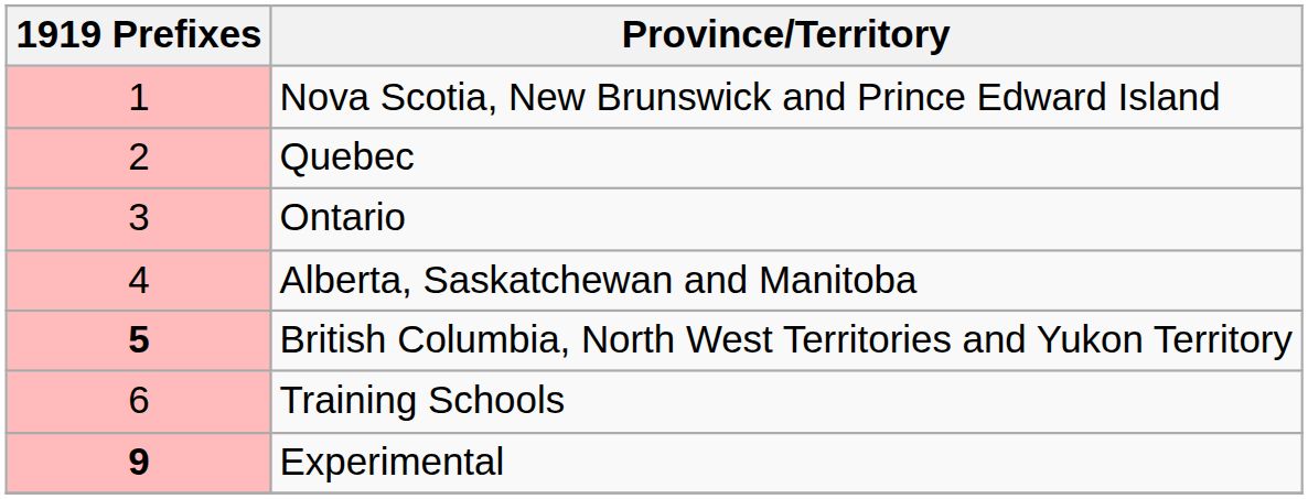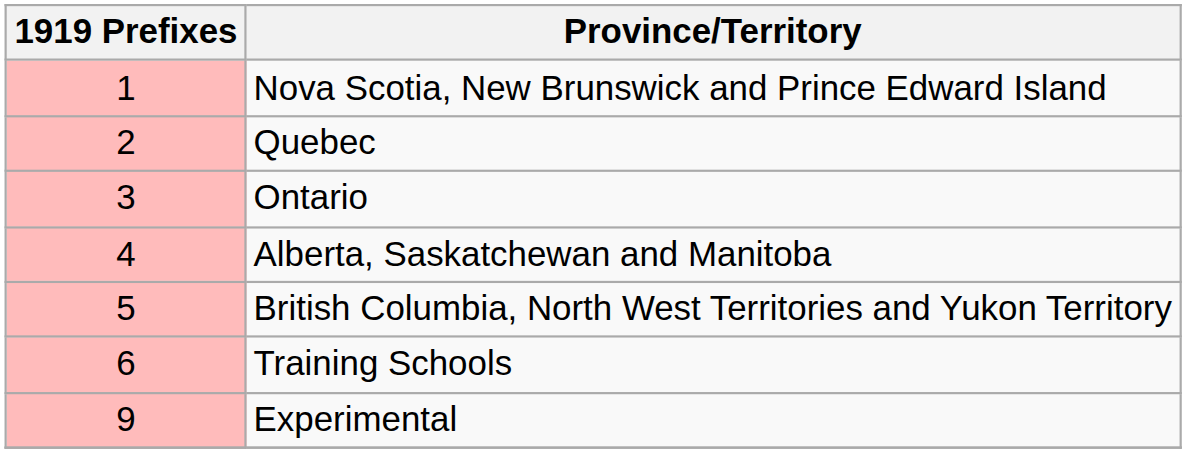British Columbia, North West Territories and Yukon Territory | 1919 Prefixes: bold -> normal
Experimental | 1919 Prefixes: bold -> normal
